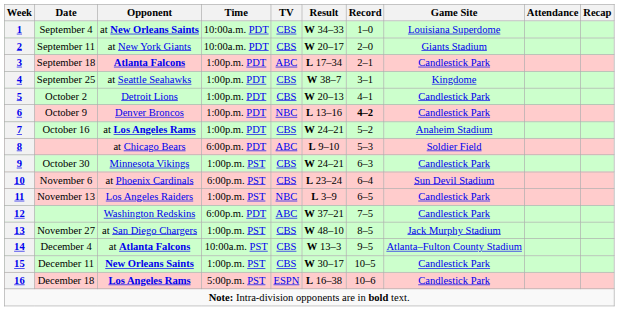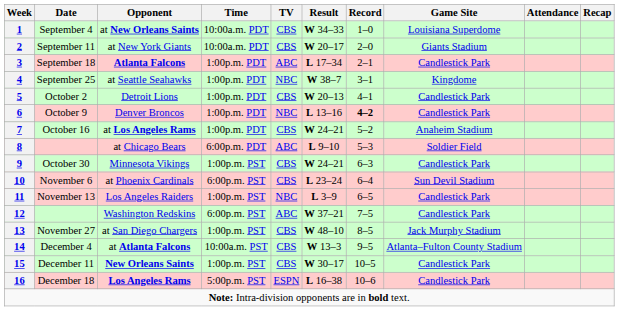4 | TV: CBS -> NBC
12 | Time: 6:00p.m. PDT -> 6:00p.m. PST
